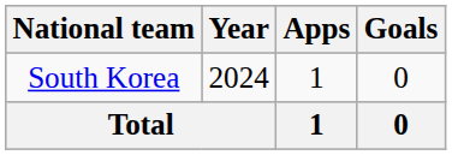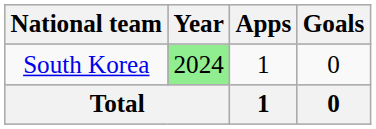South Korea | Year: no background -> lightgreen background
